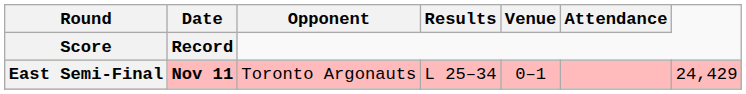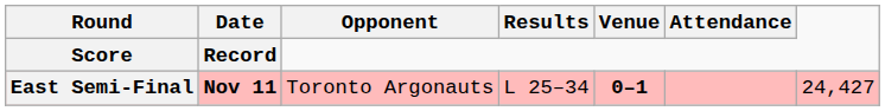East Semi-Final | Venue: normal -> bold
East Semi-Final | column 7: 24,429 -> 24,427
